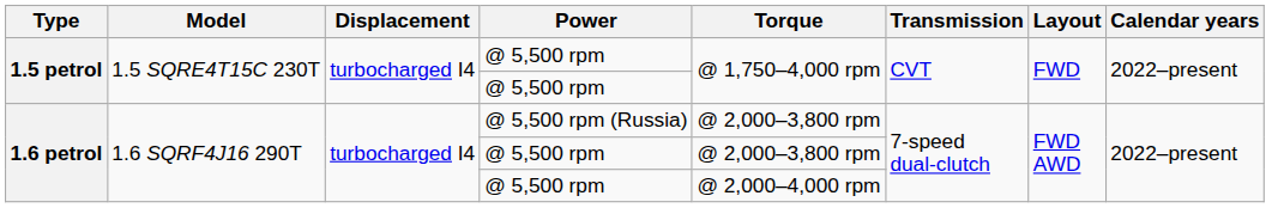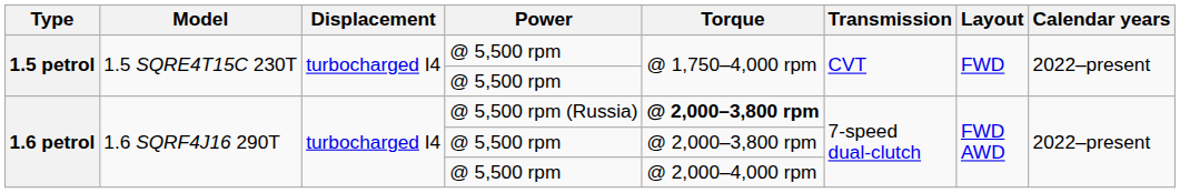1.6 petrol / @ 5,500 rpm (Russia) | Torque: normal -> bold
